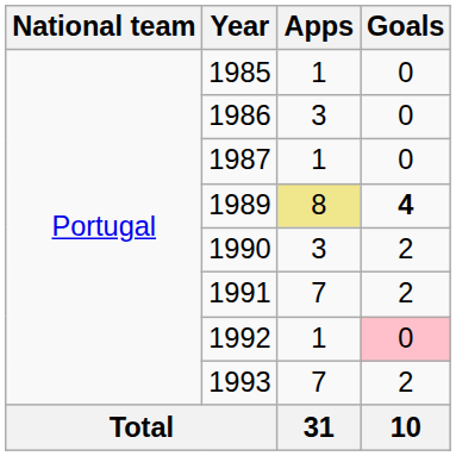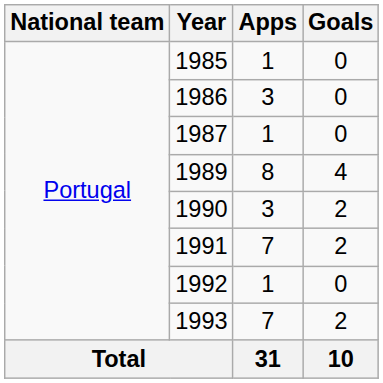1989 | Apps: khaki background -> no background
1989 | Goals: bold -> normal
1992 | Goals: pink background -> no background
